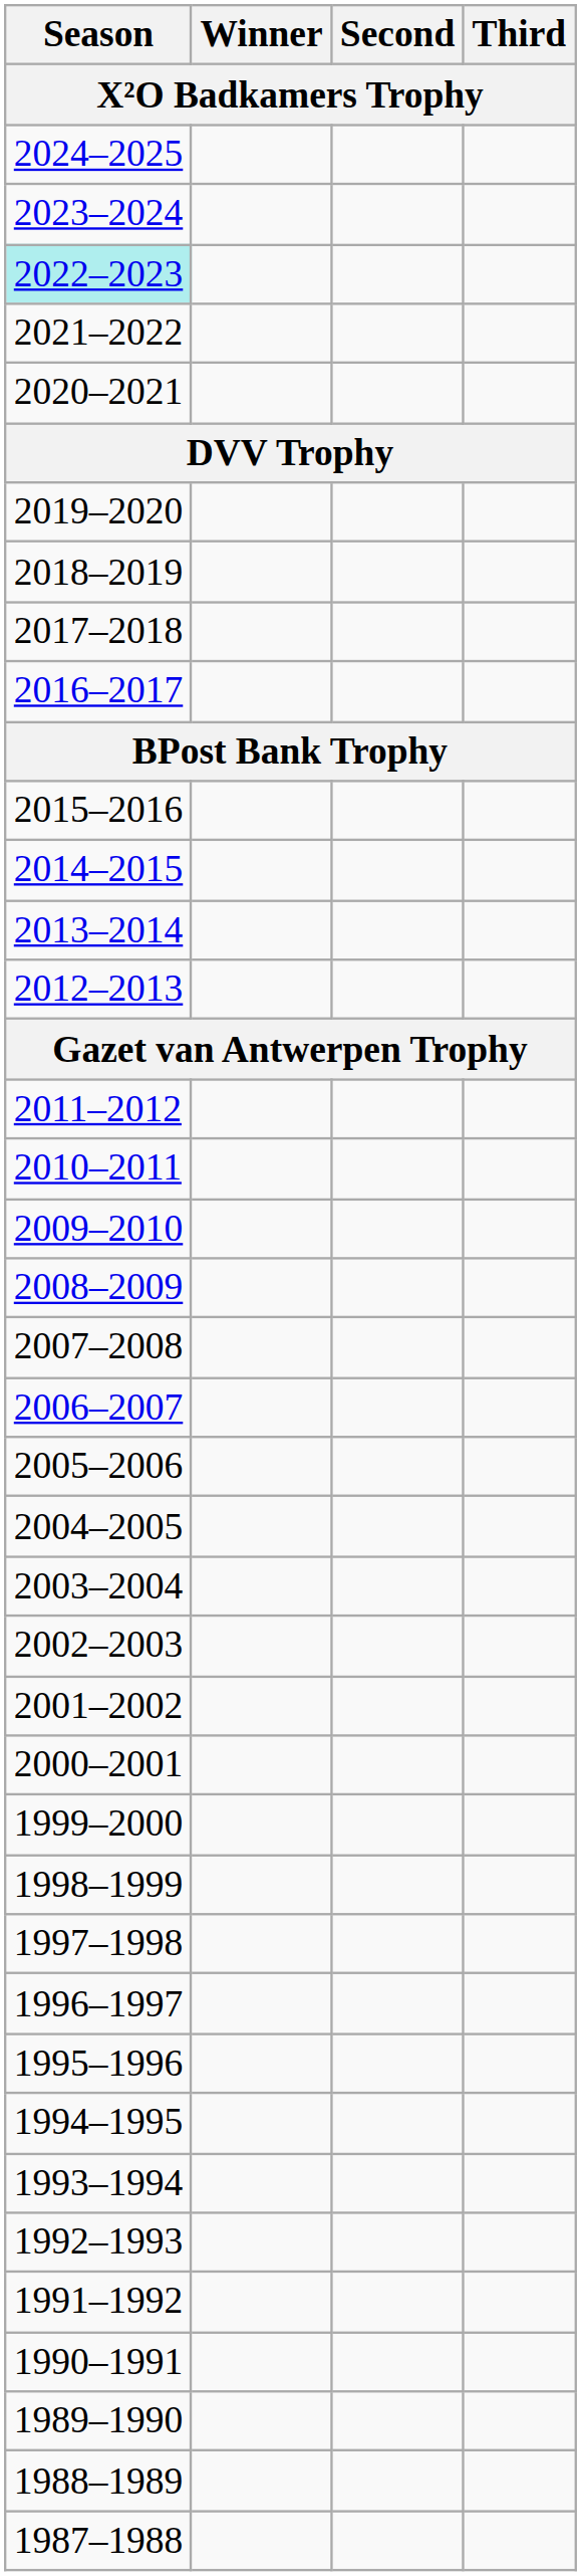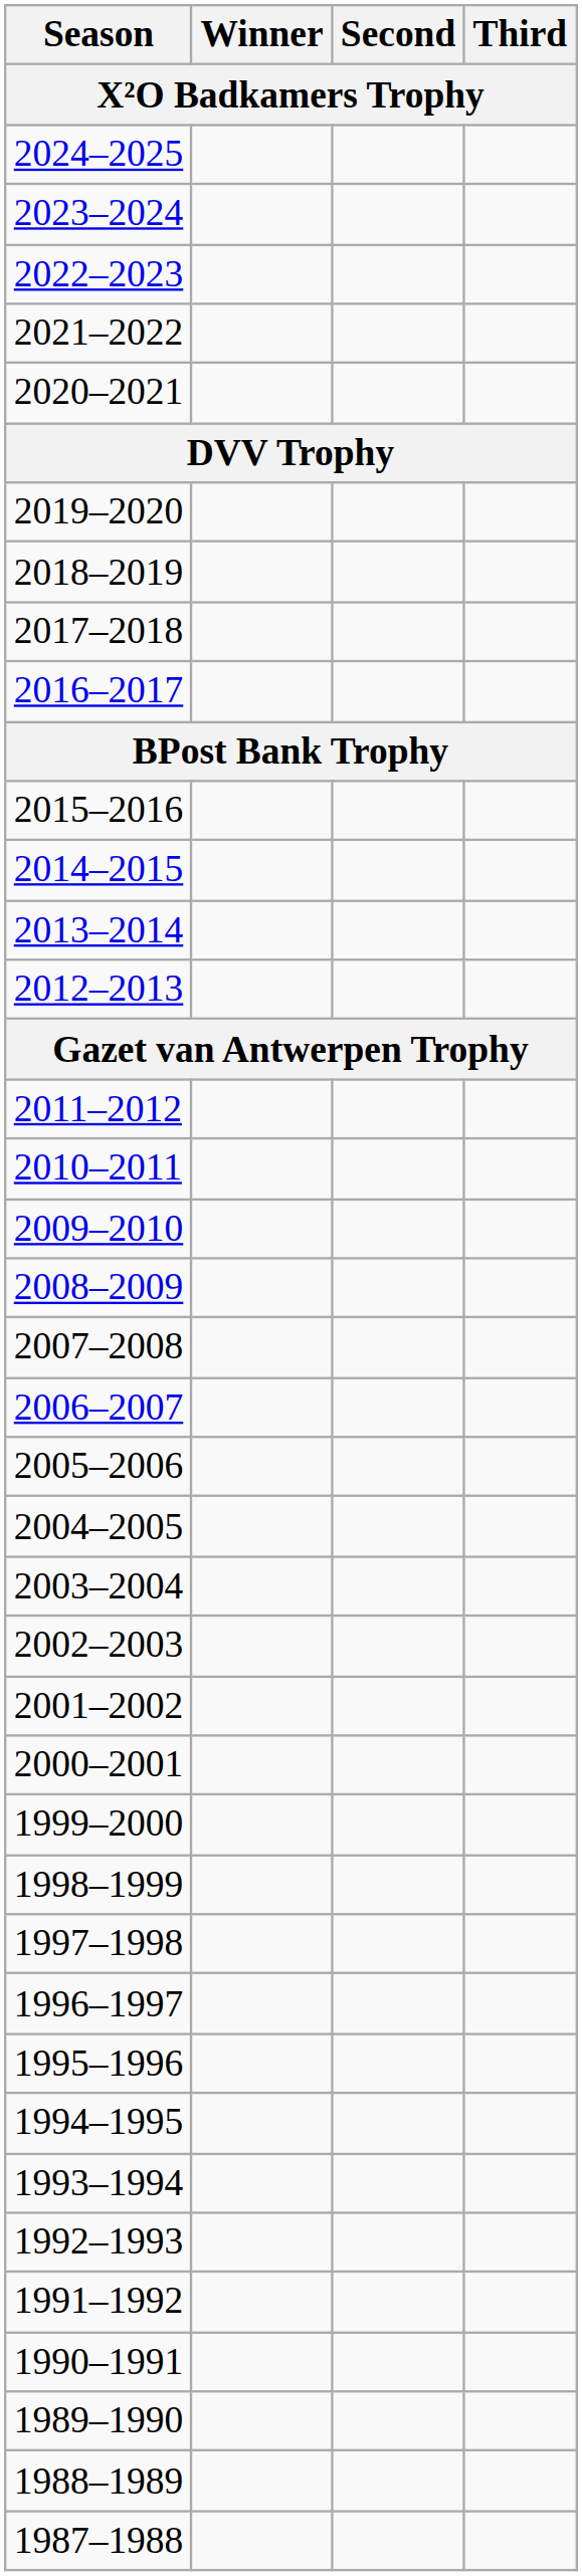2022–2023 | Season: paleturquoise background -> no background
